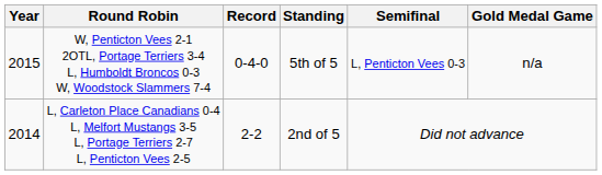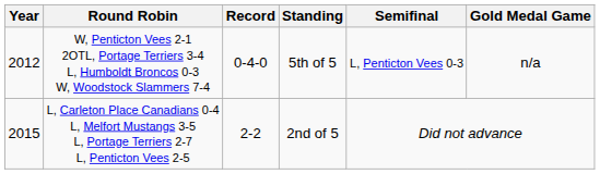row 2 | Year: 2015 -> 2012
row 3 | Year: 2014 -> 2015
